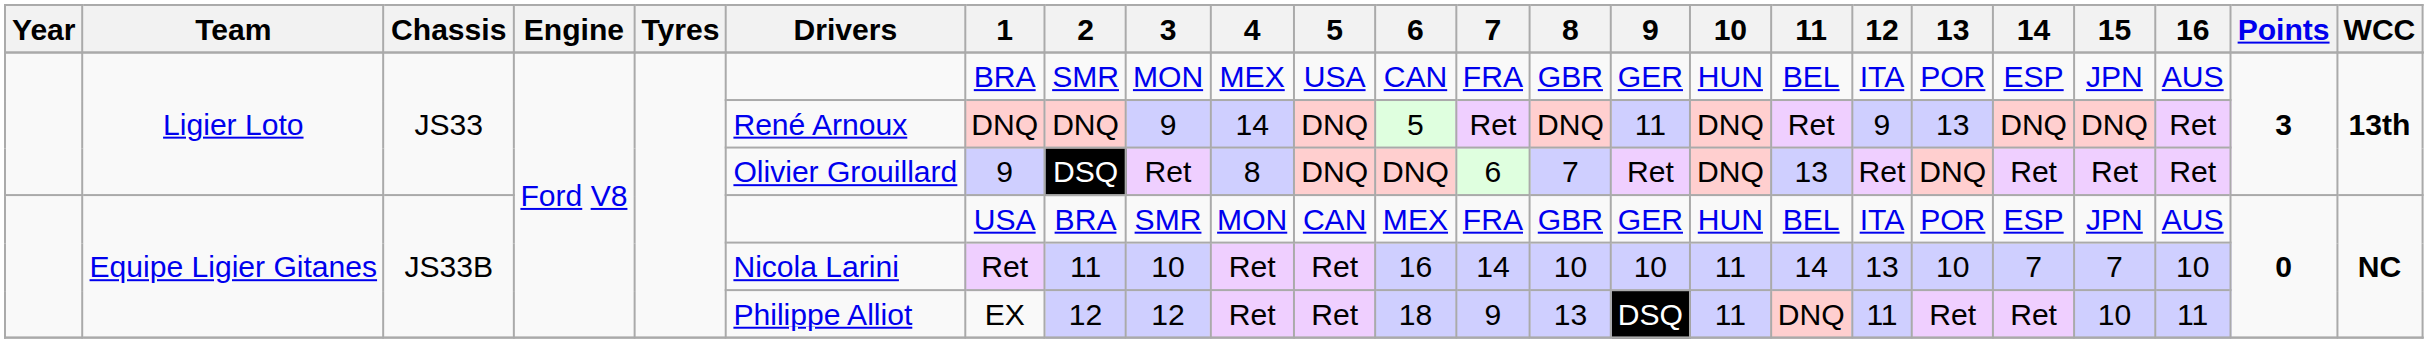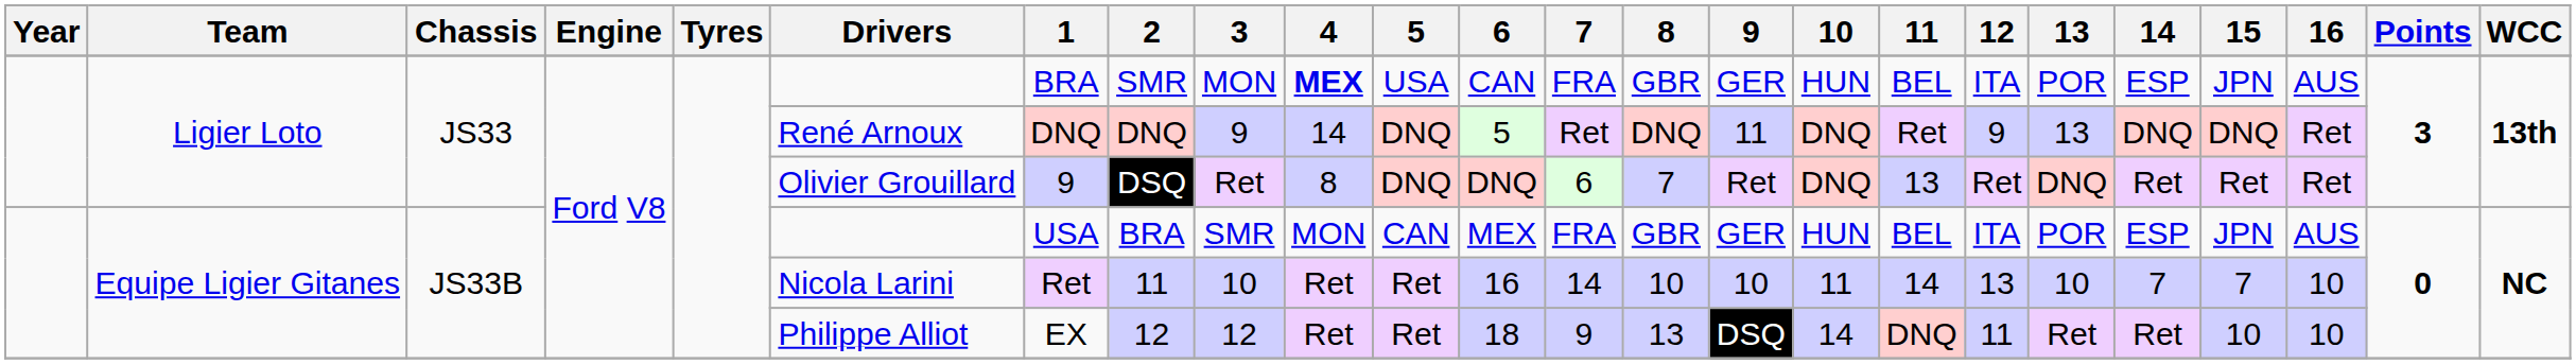row 2 | 4: normal -> bold
row 7 | 10: 11 -> 14
row 7 | 16: 11 -> 10
